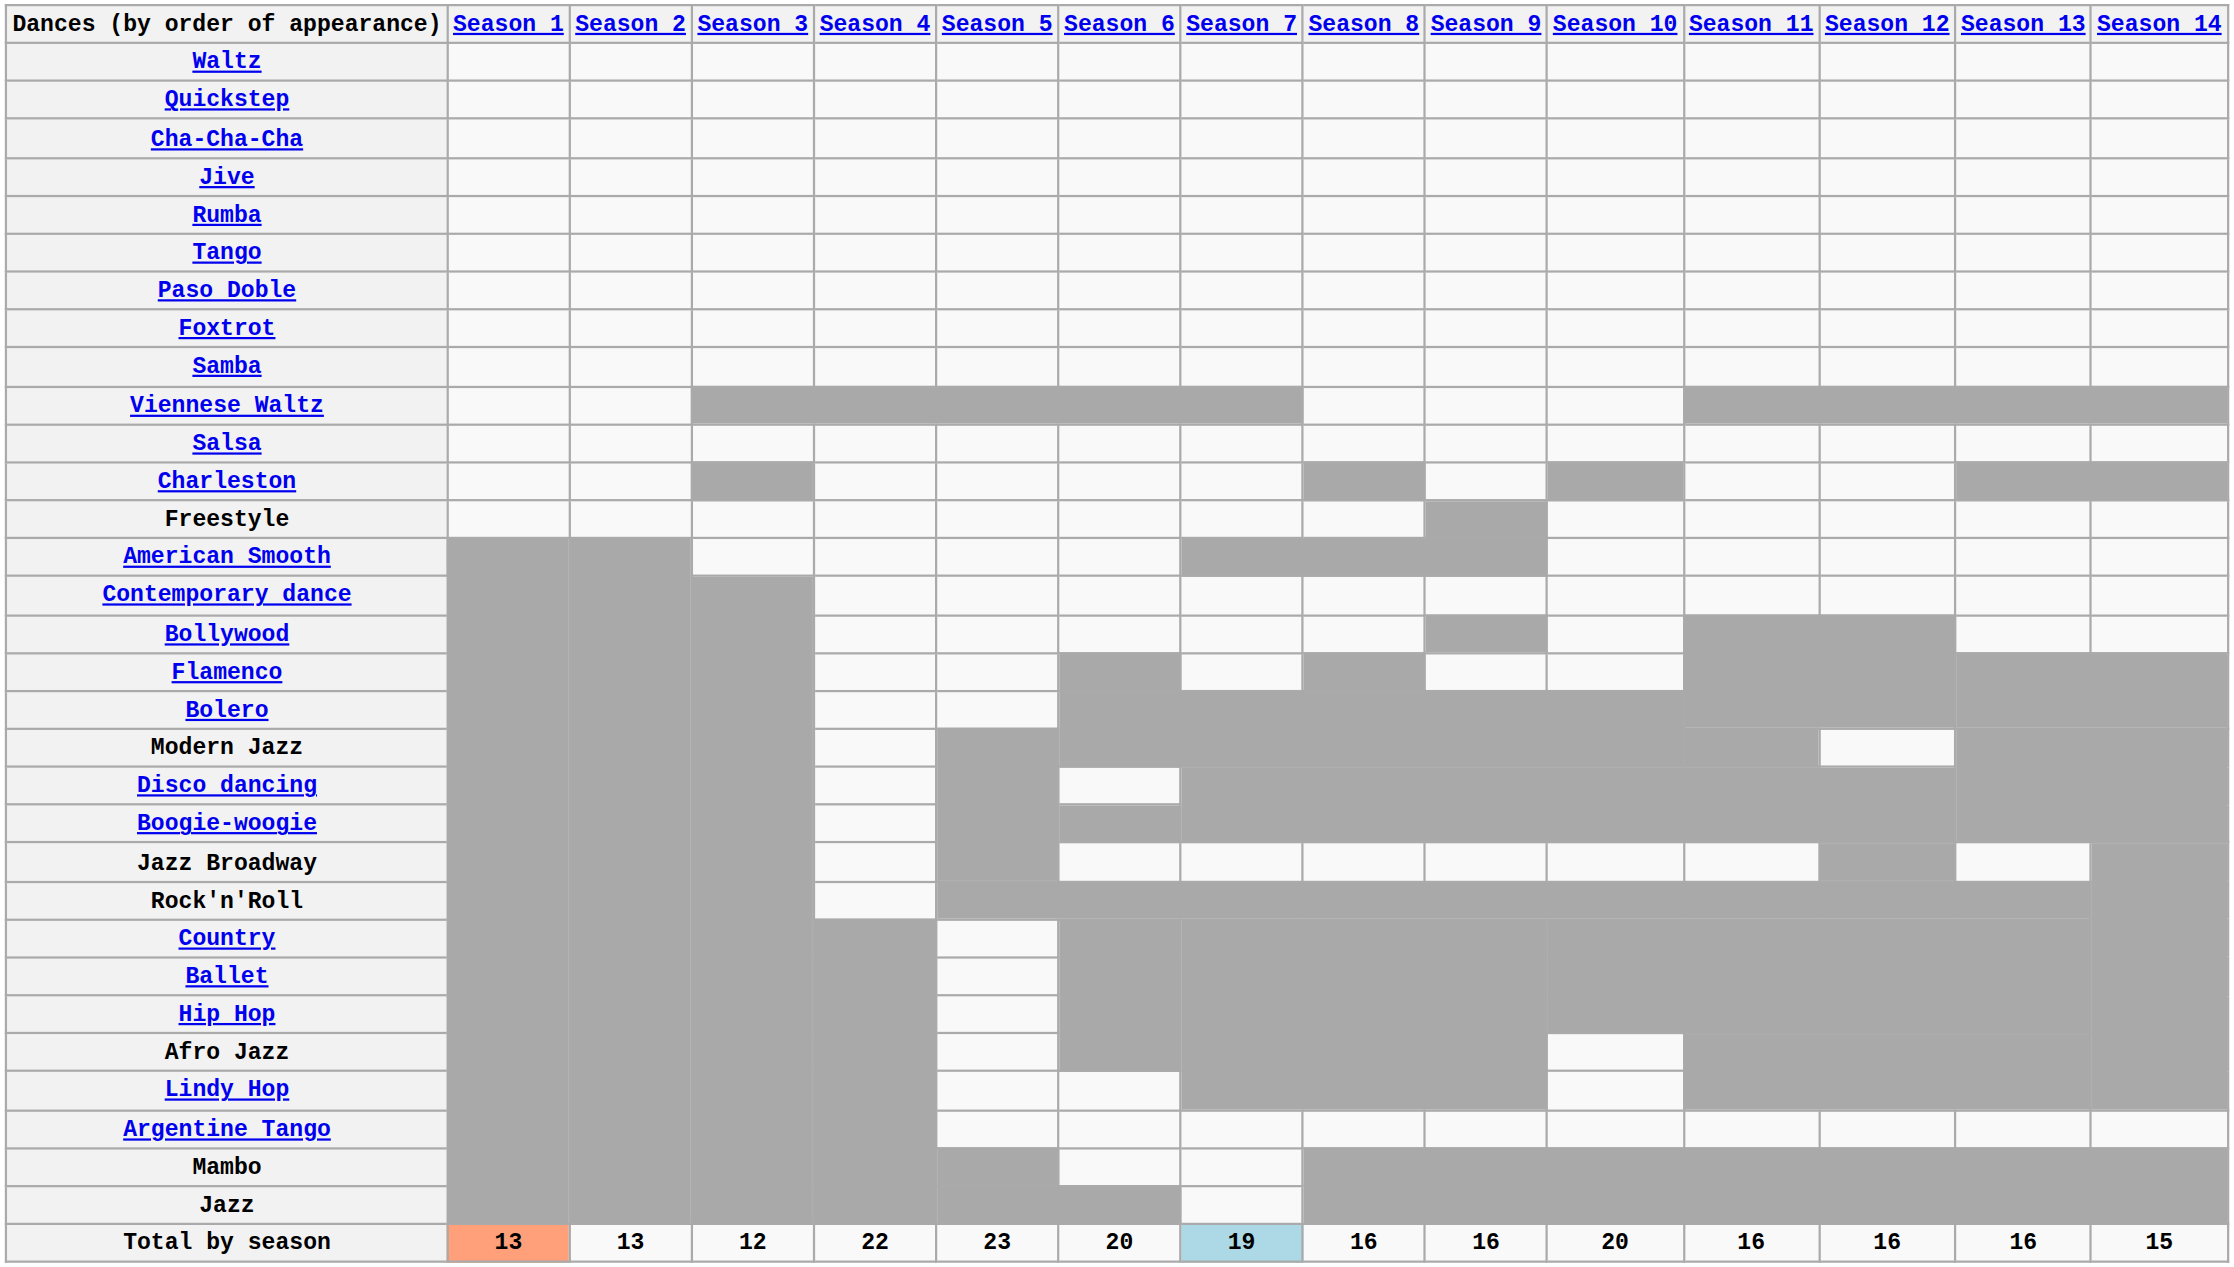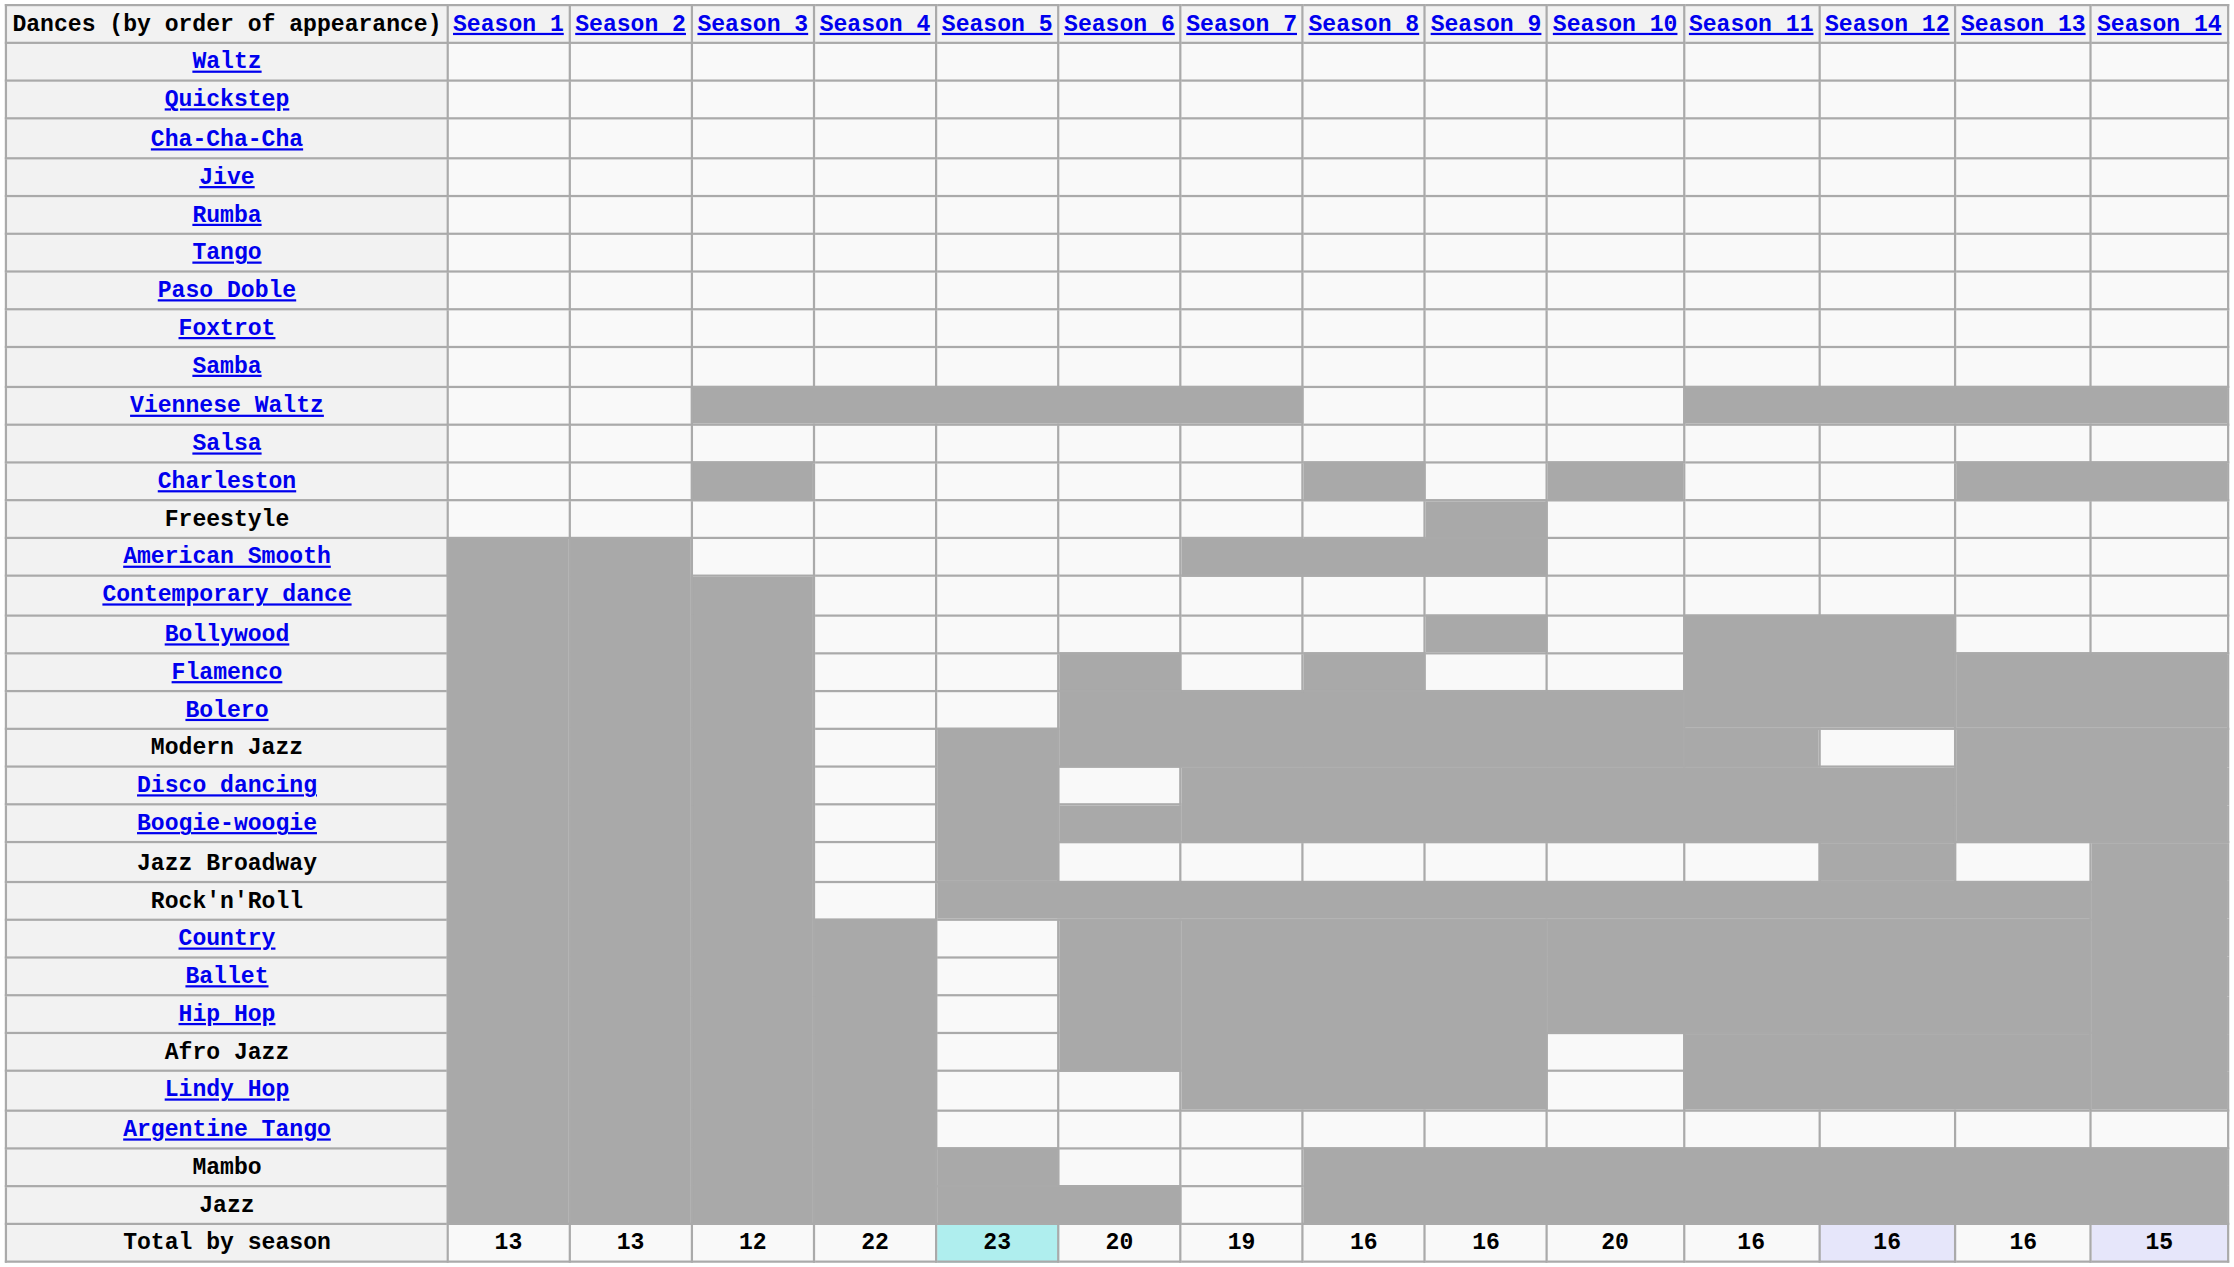Total by season | Season 1: lightsalmon background -> no background
Total by season | Season 5: no background -> paleturquoise background
Total by season | Season 7: lightblue background -> no background
Total by season | Season 12: no background -> lavender background
Total by season | Season 14: no background -> lavender background
